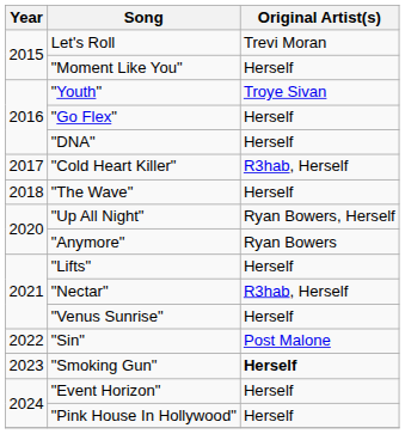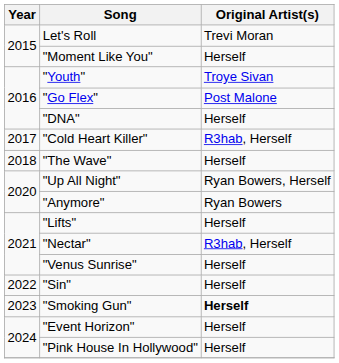"Go Flex" | Original Artist(s): Herself -> Post Malone
"Sin" | Original Artist(s): Post Malone -> Herself
